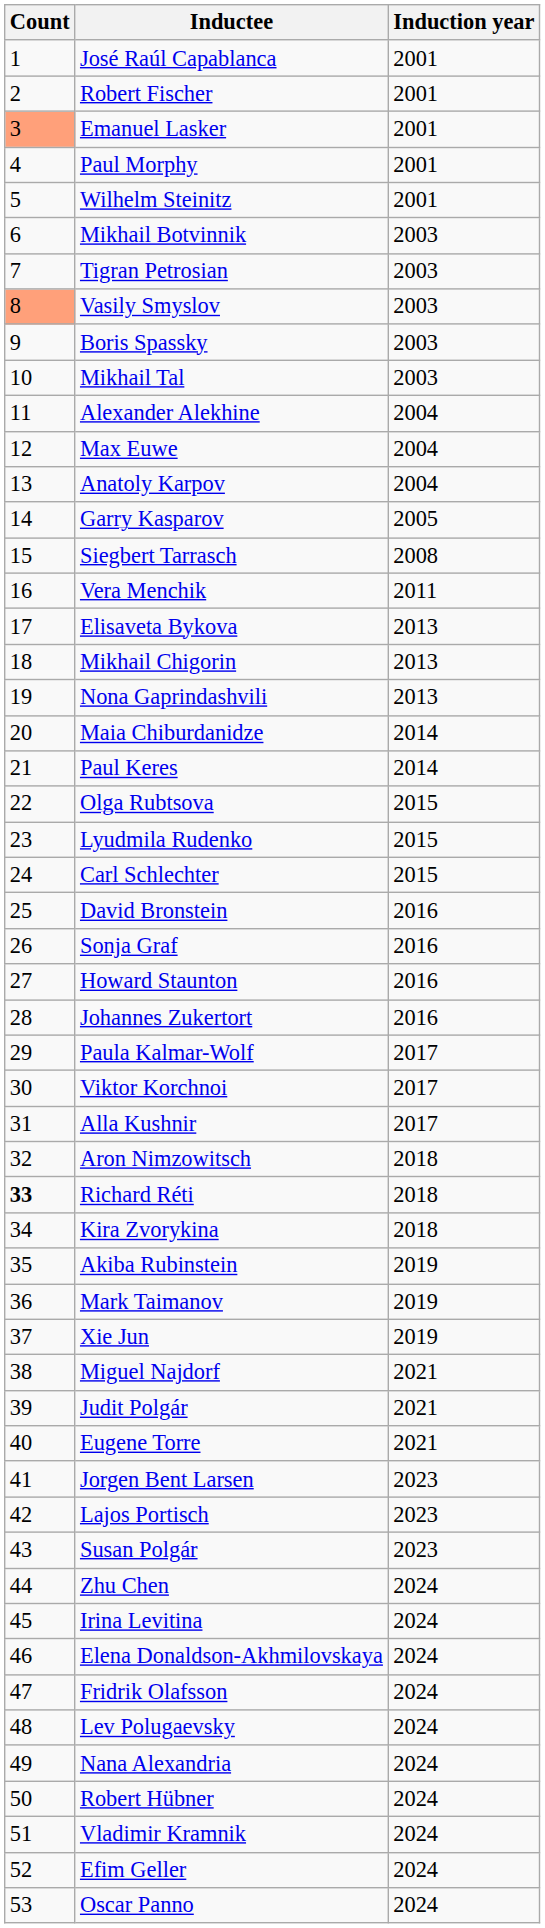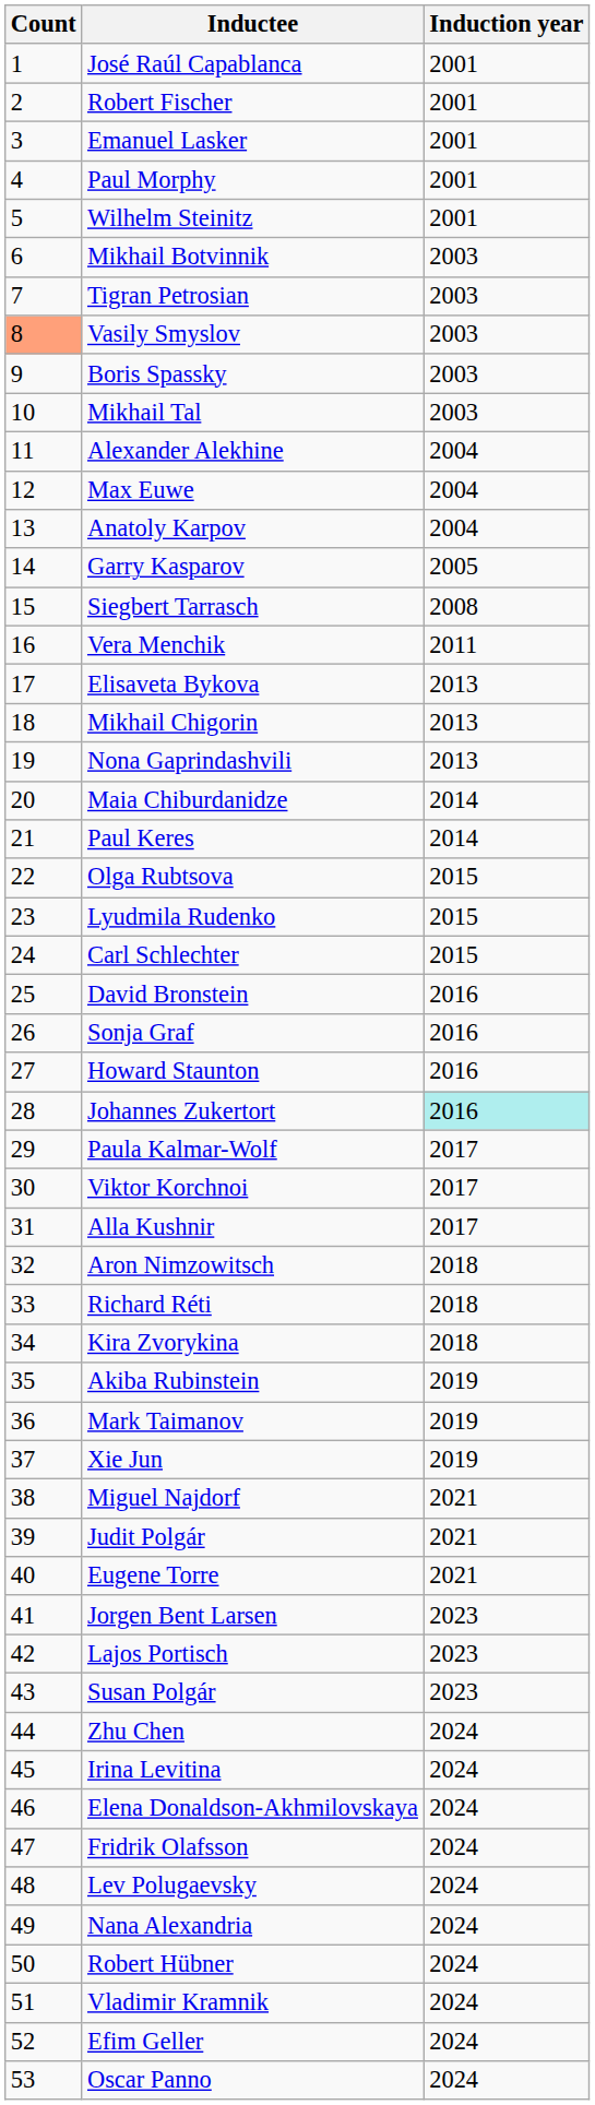Emanuel Lasker | Count: lightsalmon background -> no background
Johannes Zukertort | Induction year: no background -> paleturquoise background
Richard Réti | Count: bold -> normal
